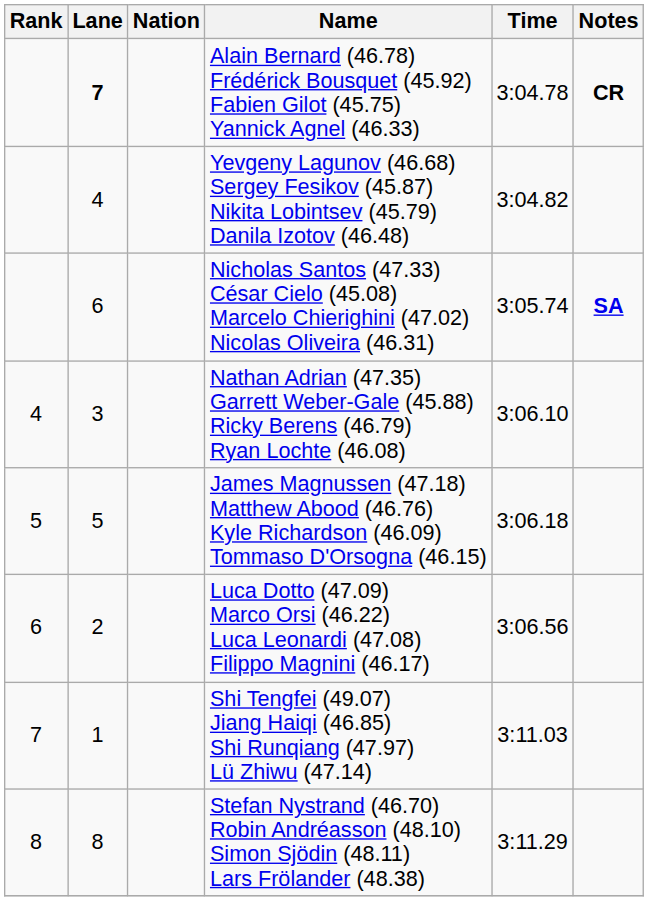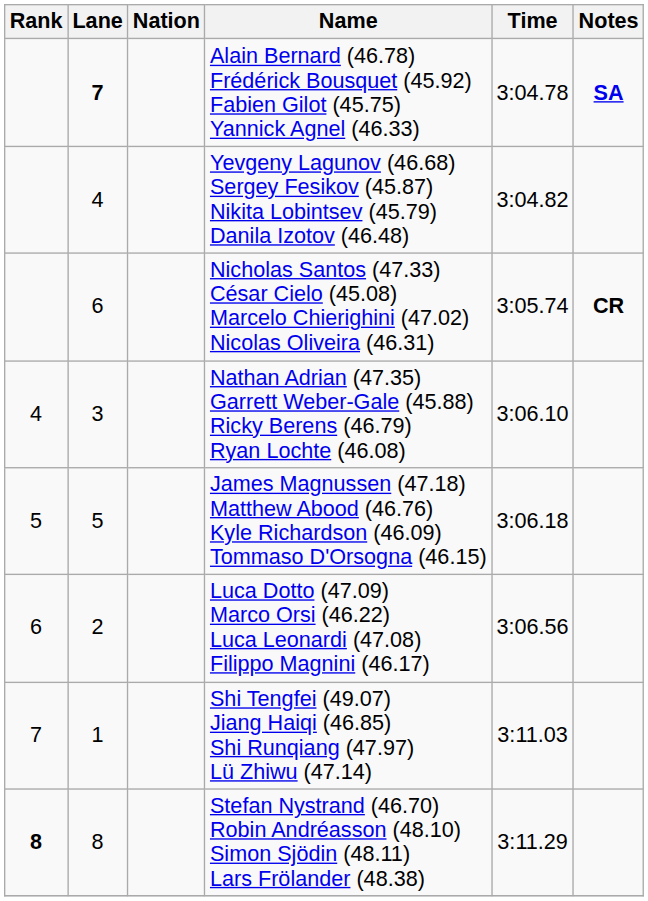row 2 | Notes: CR -> SA
row 4 | Notes: SA -> CR
row 9 | Rank: normal -> bold
